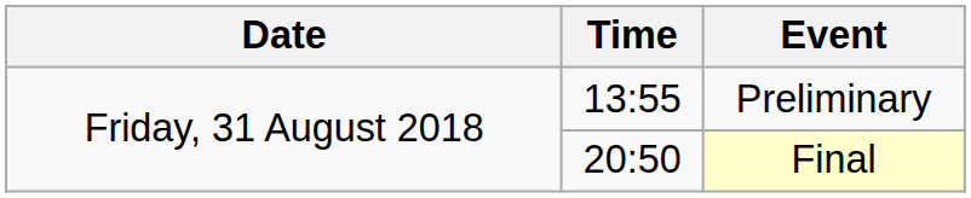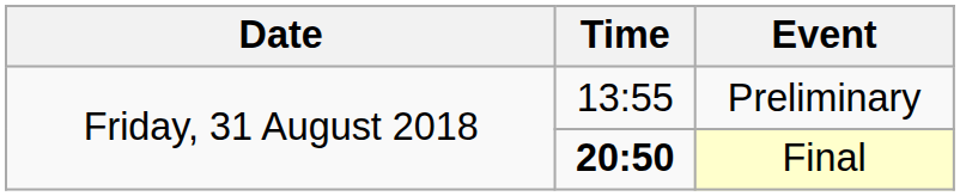Final | Time: normal -> bold
